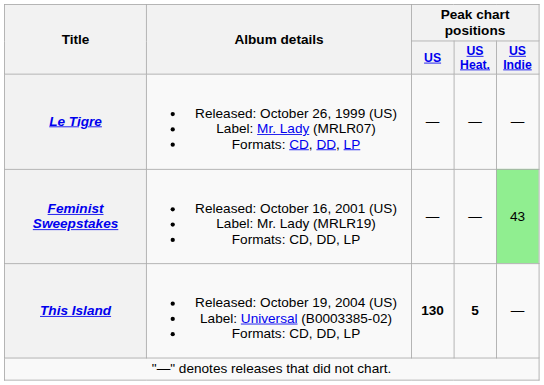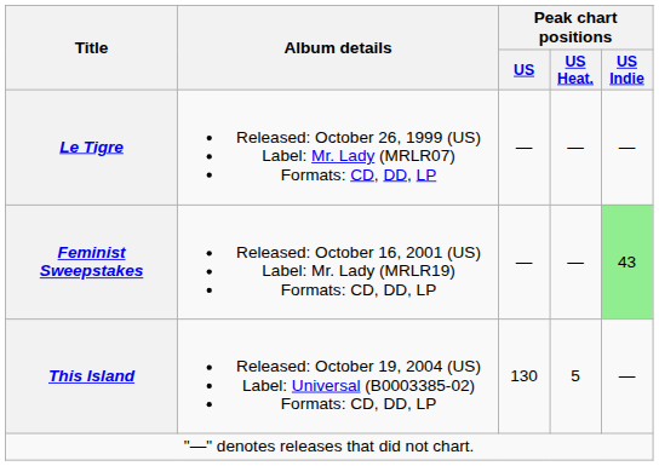This Island | Peak chart positions / US: bold -> normal
This Island | Peak chart positions / US Heat.: bold -> normal
